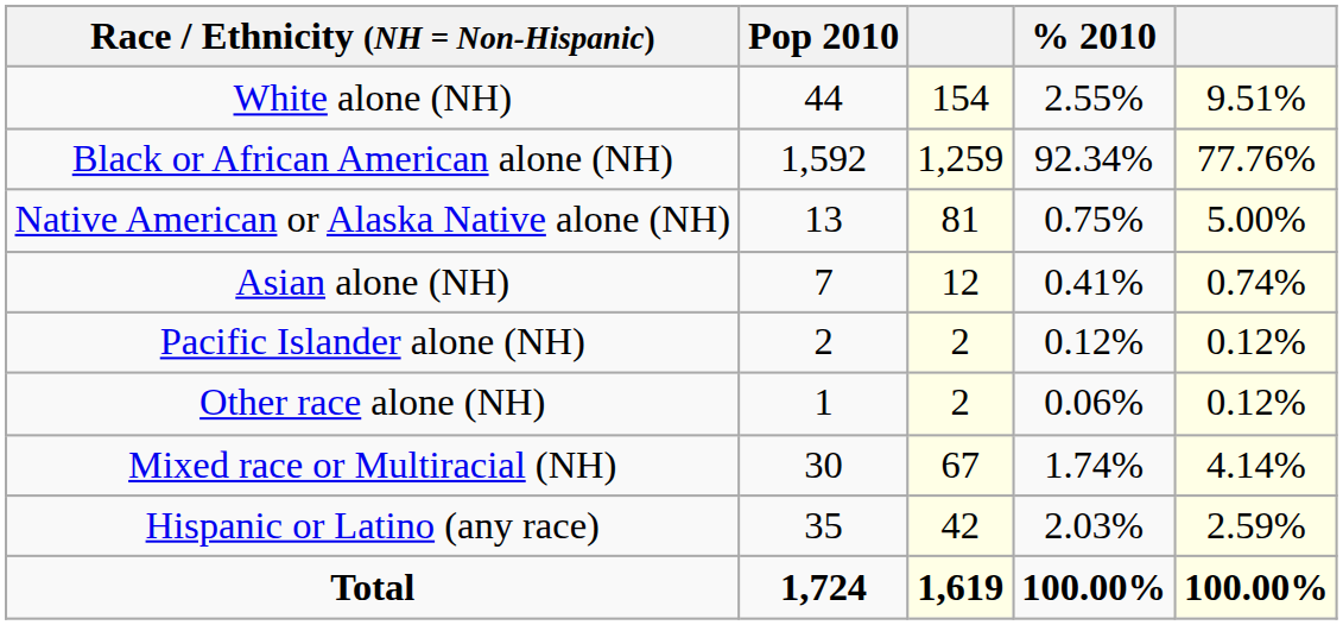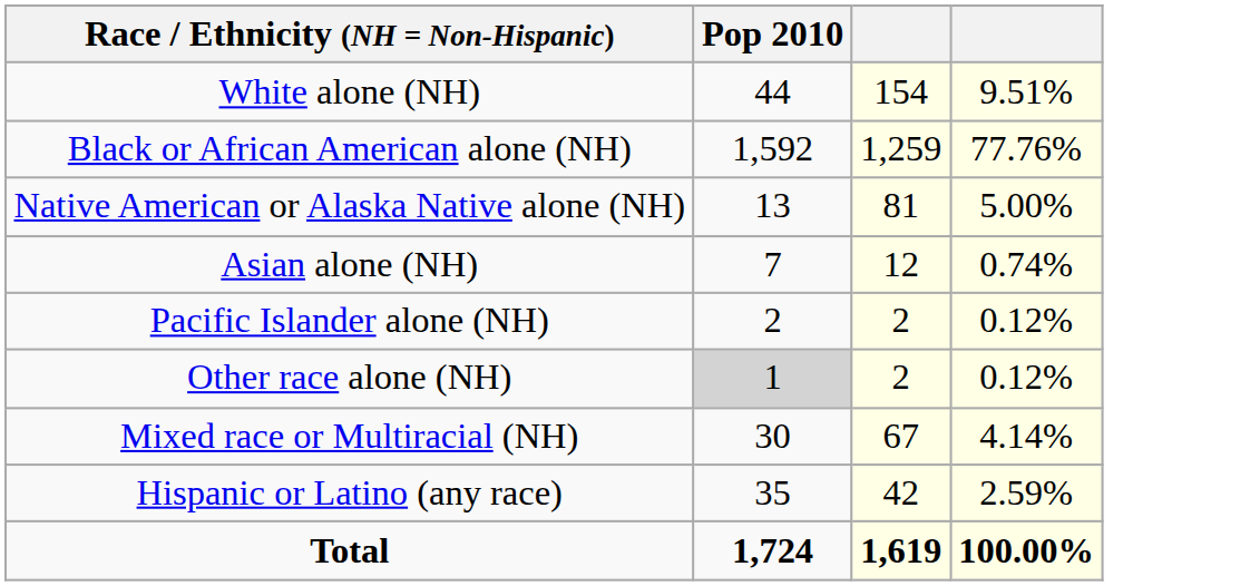- column: % 2010 | 2.55% | 92.34% | 0.75% | 0.41% | 0.12% | 0.06% | 1.74% | 2.03% | 100.00%
Other race alone (NH) | Pop 2010: no background -> lightgrey background
